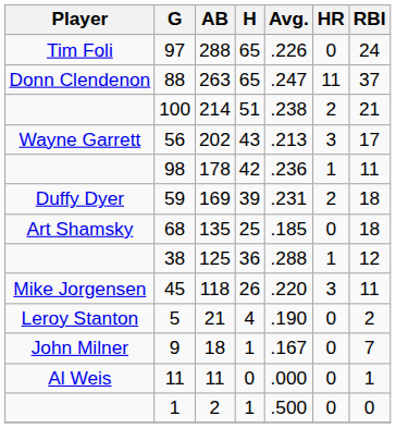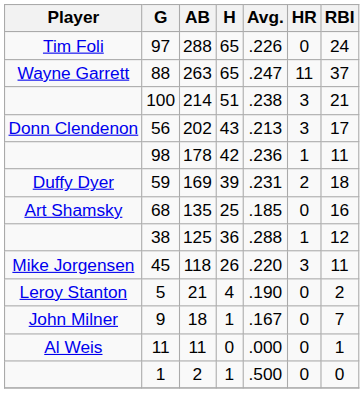88 | Player: Donn Clendenon -> Wayne Garrett
100 | HR: 2 -> 3
56 | Player: Wayne Garrett -> Donn Clendenon
68 | RBI: 18 -> 16
